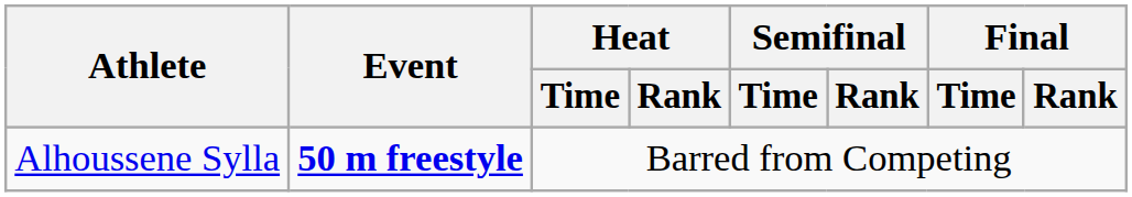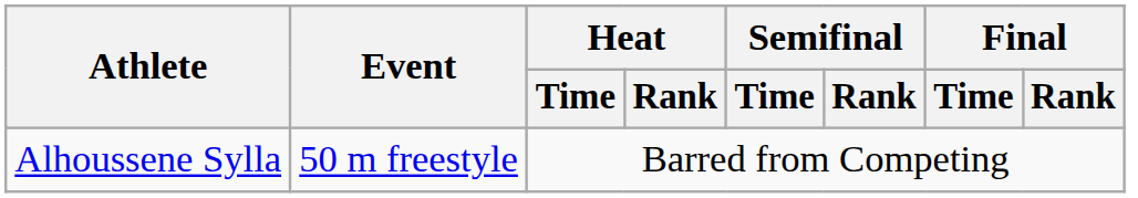Alhoussene Sylla | Event: bold -> normal
